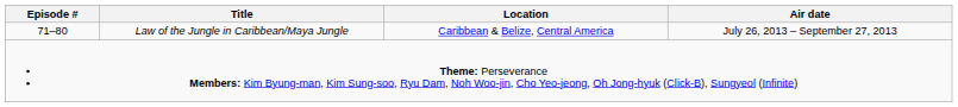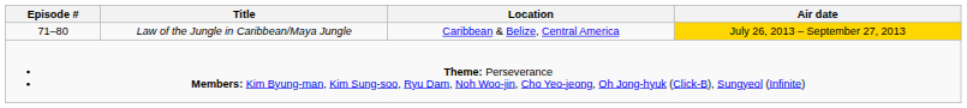71–80 | Air date: no background -> gold background
